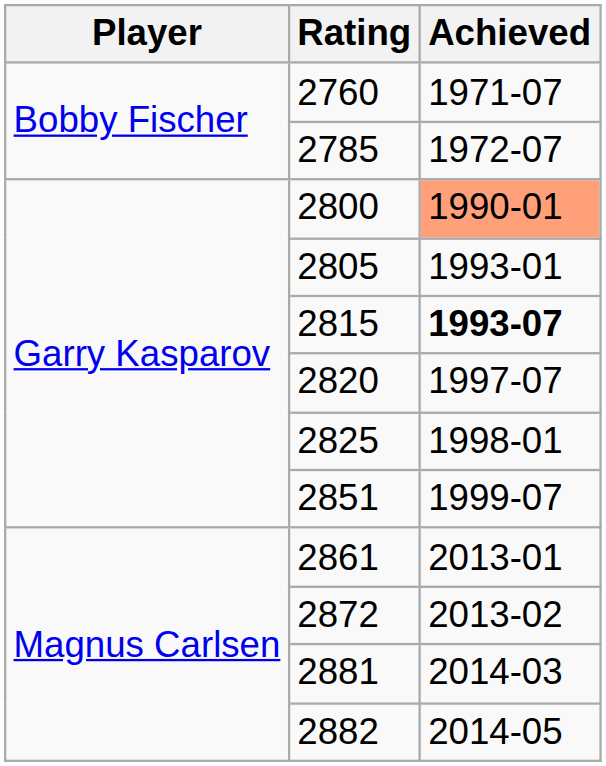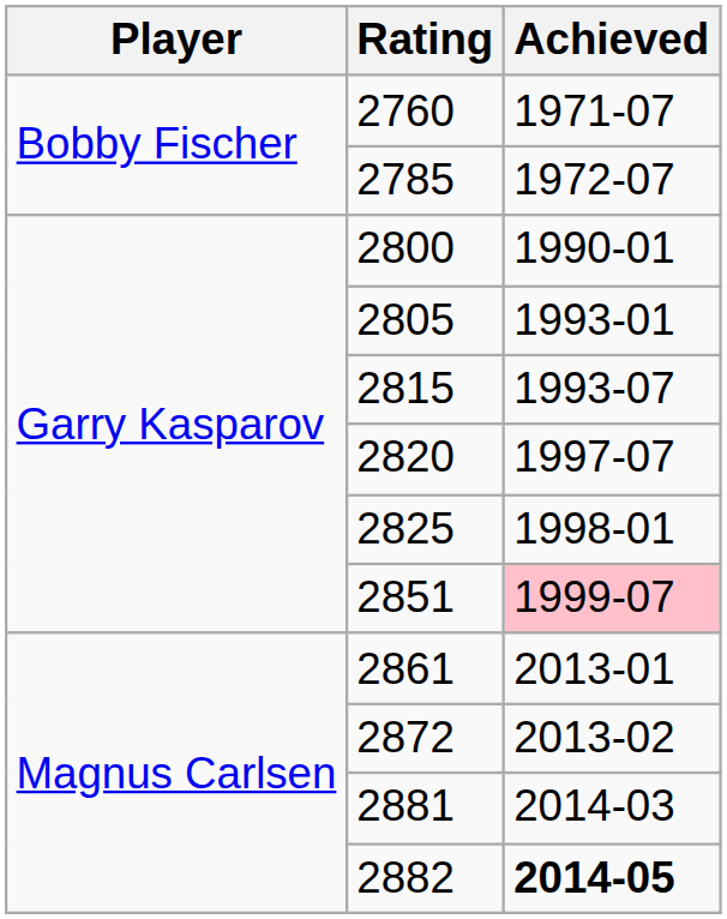2800 | Achieved: lightsalmon background -> no background
2815 | Achieved: bold -> normal
2851 | Achieved: no background -> pink background
2882 | Achieved: normal -> bold
